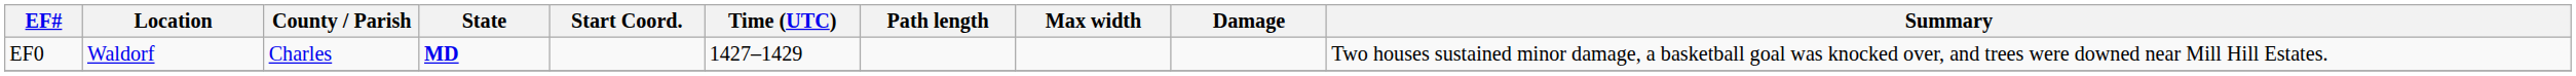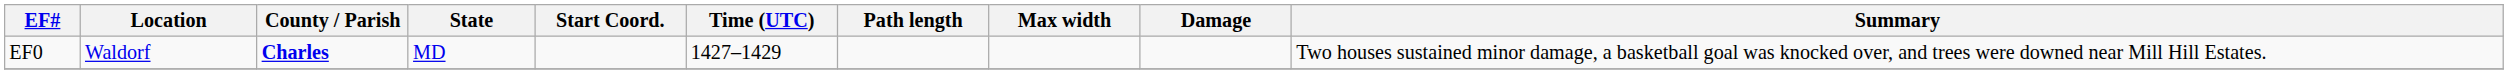EF0 | County / Parish: normal -> bold
EF0 | State: bold -> normal
